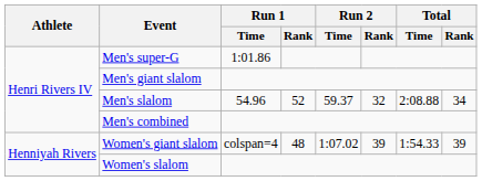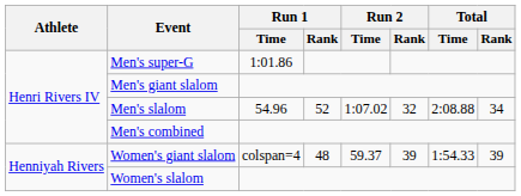Men's slalom | Run 2 / Time: 59.37 -> 1:07.02
Women's giant slalom | Run 2 / Time: 1:07.02 -> 59.37
